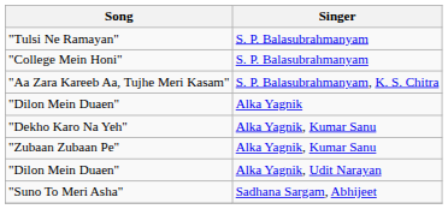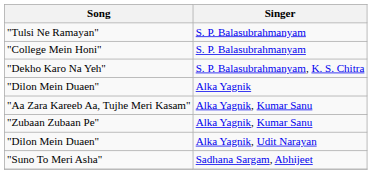row 4 | Song: "Aa Zara Kareeb Aa, Tujhe Meri Kasam" -> "Dekho Karo Na Yeh"
row 6 | Song: "Dekho Karo Na Yeh" -> "Aa Zara Kareeb Aa, Tujhe Meri Kasam"
